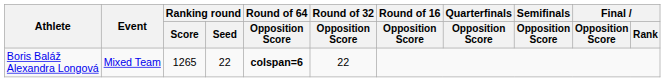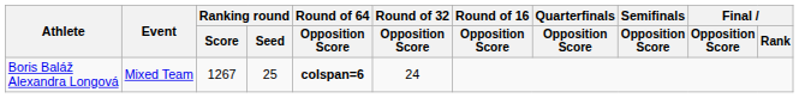Boris Baláž Alexandra Longová | Ranking round / Score: 1265 -> 1267
Boris Baláž Alexandra Longová | Ranking round / Seed: 22 -> 25
Boris Baláž Alexandra Longová | Round of 32 / Opposition Score: 22 -> 24
